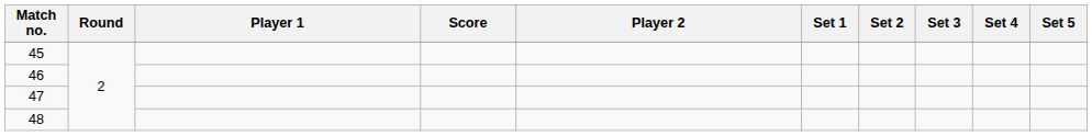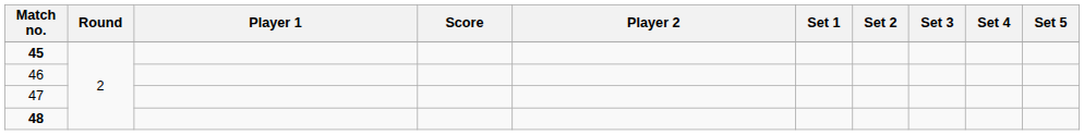45 | Match no.: normal -> bold
48 | Match no.: normal -> bold
